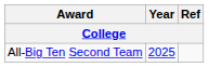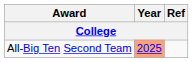row 3 | Year: no background -> lightsalmon background
